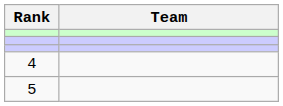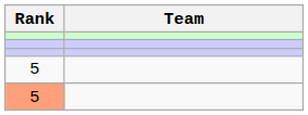row 5 | Rank: 4 -> 5
row 6 | Rank: no background -> lightsalmon background
